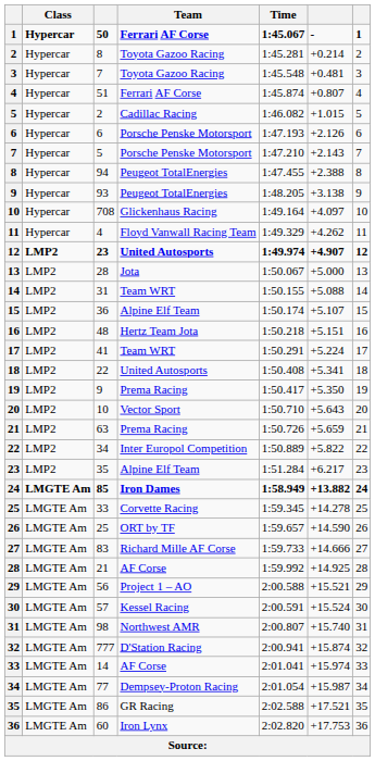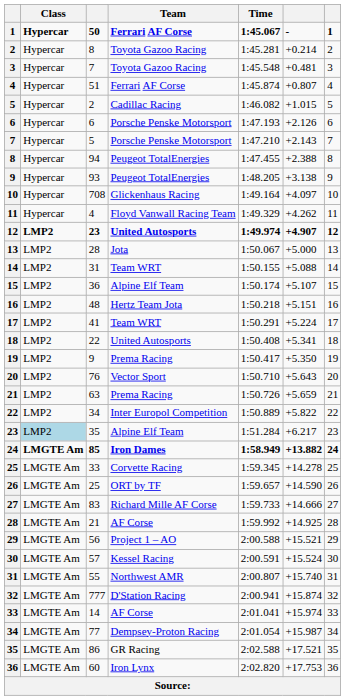row 21 | column 3: 10 -> 76
row 24 | Class: no background -> lightblue background
row 32 | column 3: 98 -> 55
